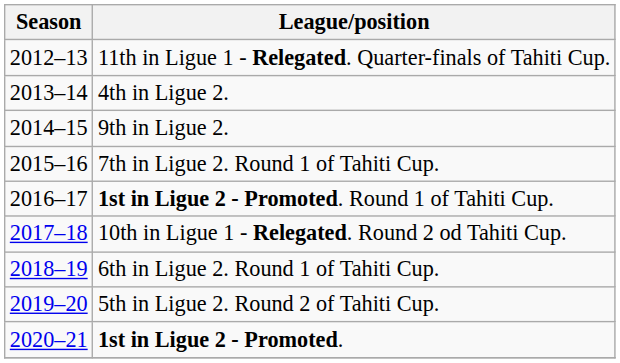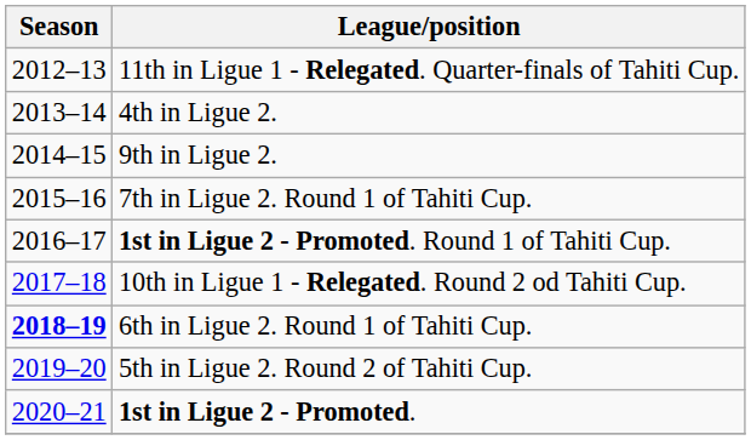6th in Ligue 2. Round 1 of Tahiti Cup. | Season: normal -> bold
